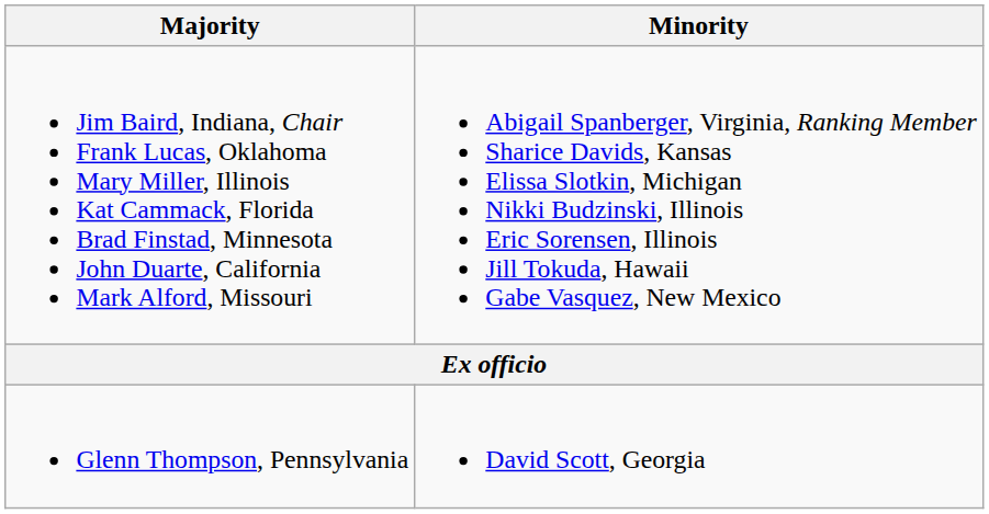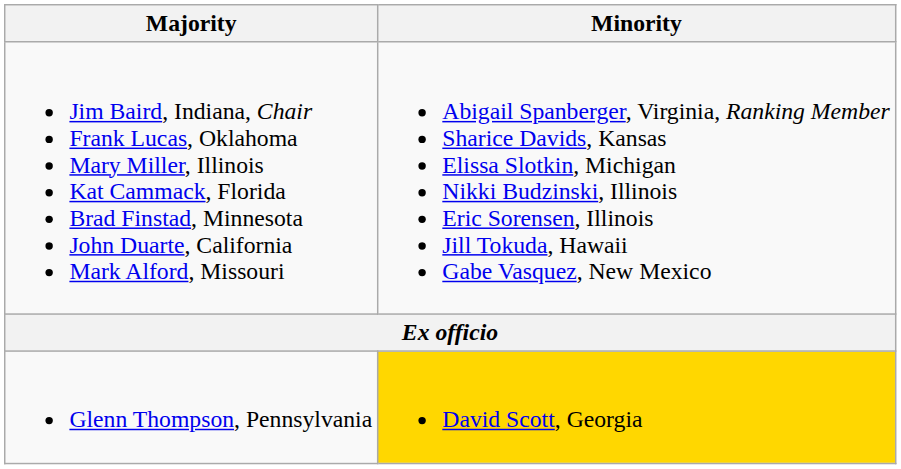Glenn Thompson, Pennsylvania | Minority: no background -> gold background
